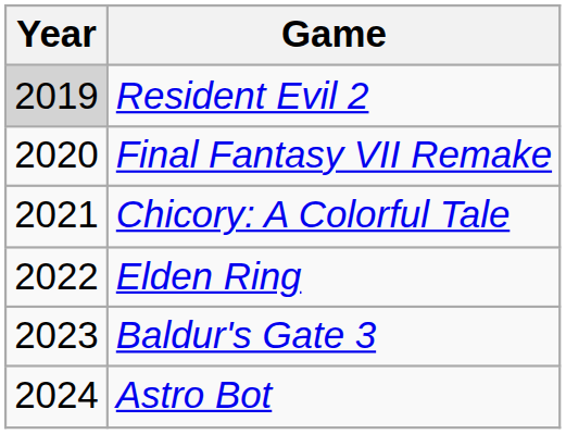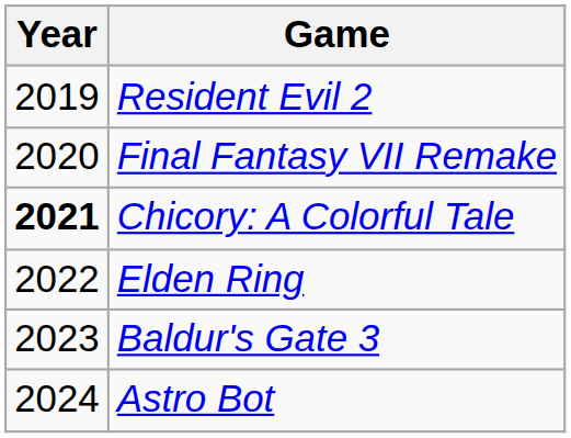Resident Evil 2 | Year: lightgrey background -> no background
Chicory: A Colorful Tale | Year: normal -> bold
